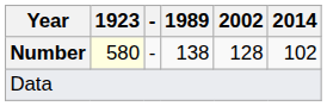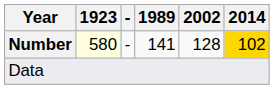Number | 1989: 138 -> 141
Number | 2014: no background -> gold background
